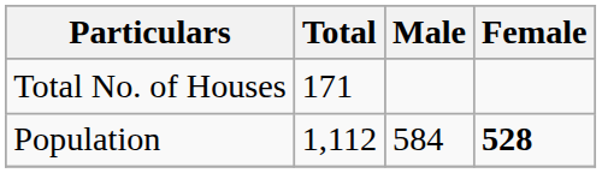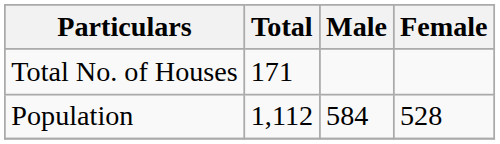Population | Female: bold -> normal
